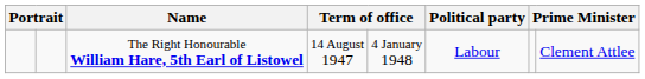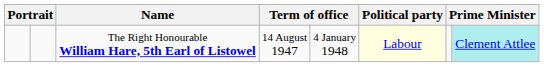The Right Honourable William Hare, 5th Earl of Listowel | Political party: no background -> lightyellow background
The Right Honourable William Hare, 5th Earl of Listowel | column 8: no background -> paleturquoise background
